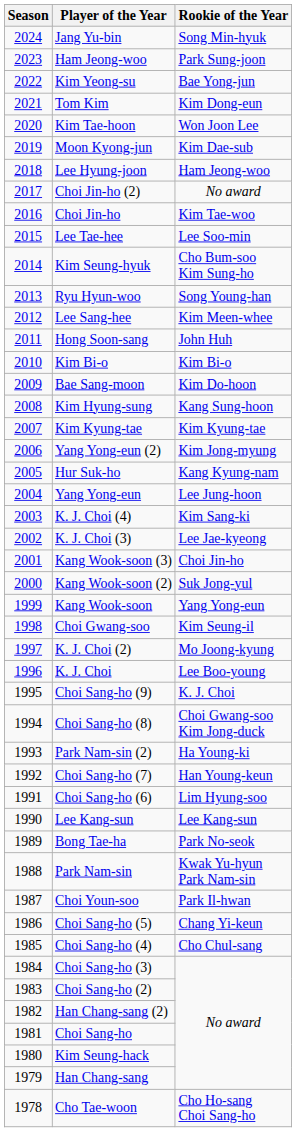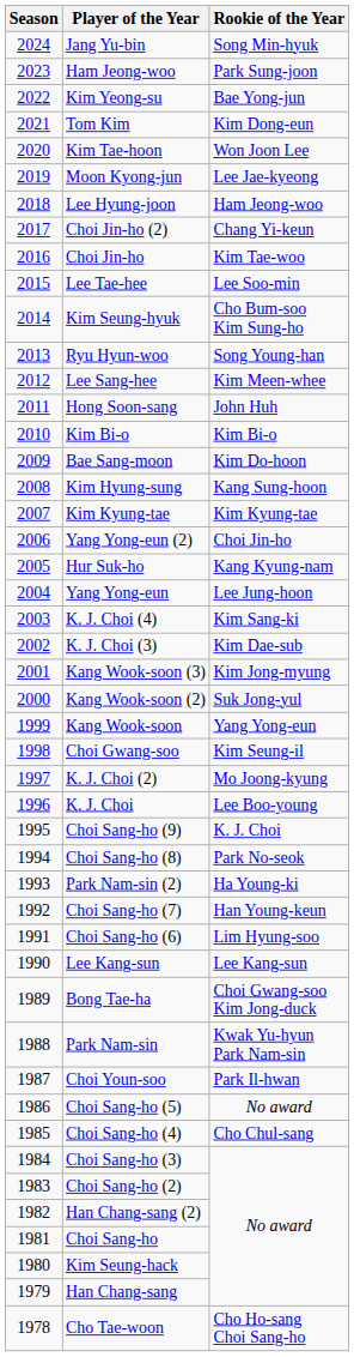Moon Kyong-jun | Rookie of the Year: Kim Dae-sub -> Lee Jae-kyeong
Choi Jin-ho (2) | Rookie of the Year: No award -> Chang Yi-keun
Yang Yong-eun (2) | Rookie of the Year: Kim Jong-myung -> Choi Jin-ho
K. J. Choi (3) | Rookie of the Year: Lee Jae-kyeong -> Kim Dae-sub
Kang Wook-soon (3) | Rookie of the Year: Choi Jin-ho -> Kim Jong-myung
Choi Sang-ho (8) | Rookie of the Year: Choi Gwang-soo Kim Jong-duck -> Park No-seok
Bong Tae-ha | Rookie of the Year: Park No-seok -> Choi Gwang-soo Kim Jong-duck
Choi Sang-ho (5) | Rookie of the Year: Chang Yi-keun -> No award
